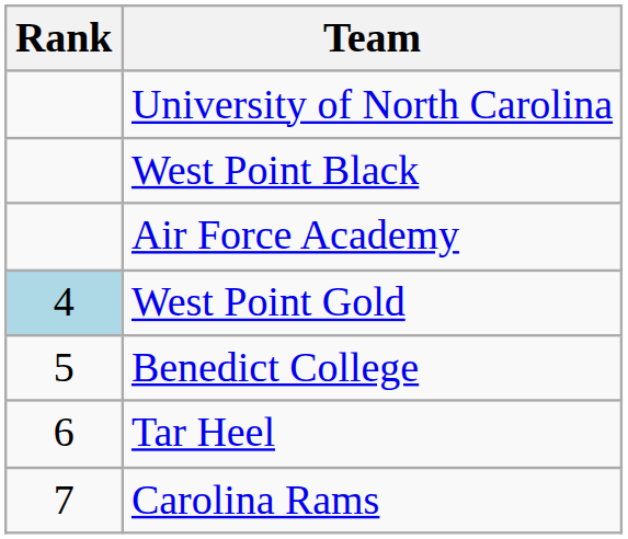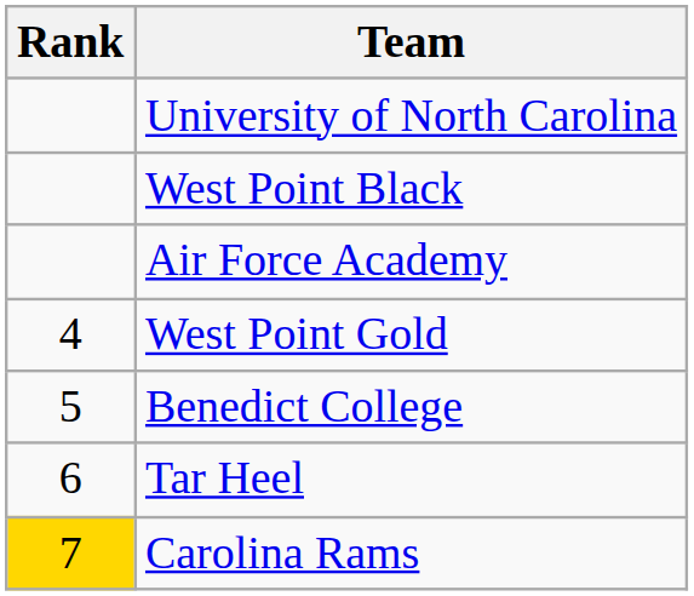West Point Gold | Rank: lightblue background -> no background
Carolina Rams | Rank: no background -> gold background
